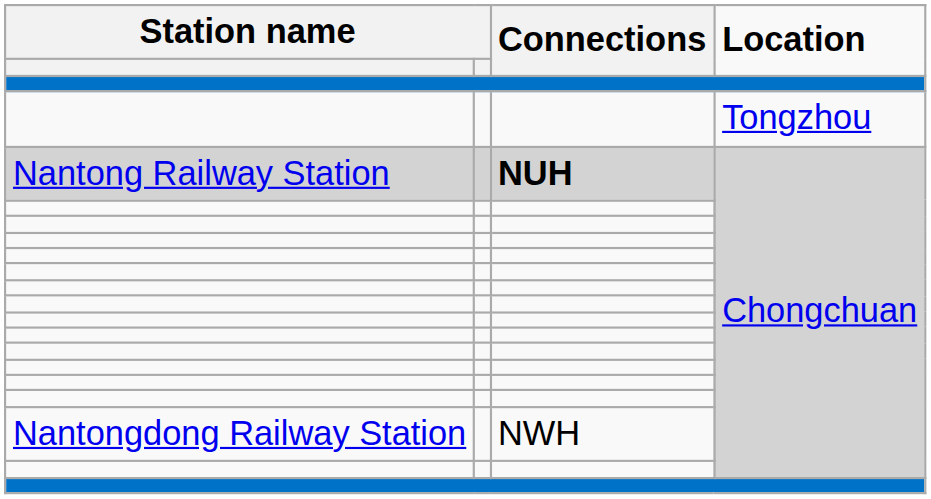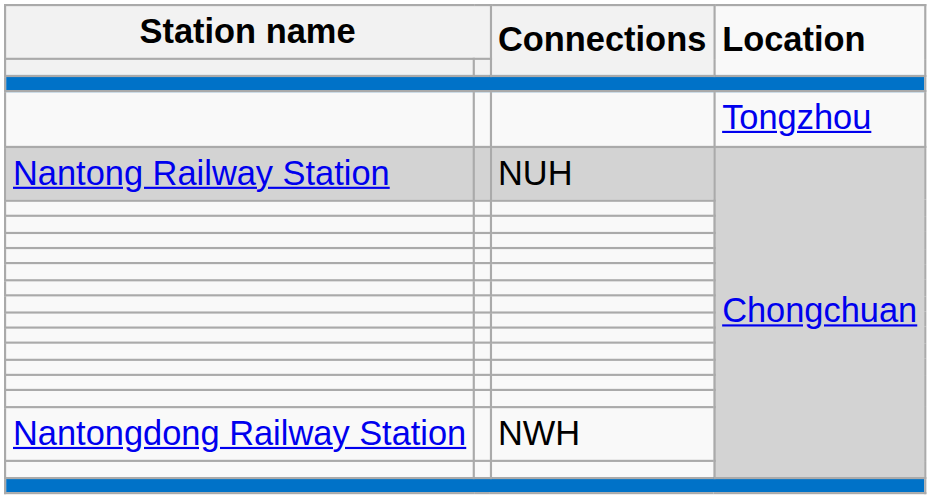Nantong Railway Station | Connections: bold -> normal
